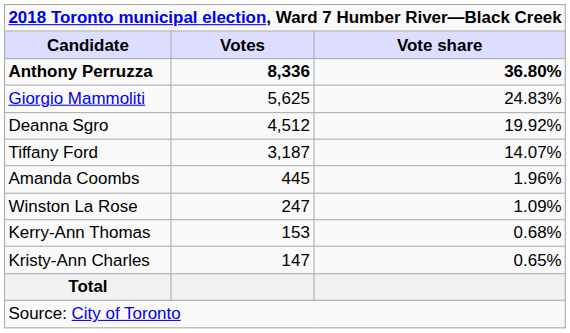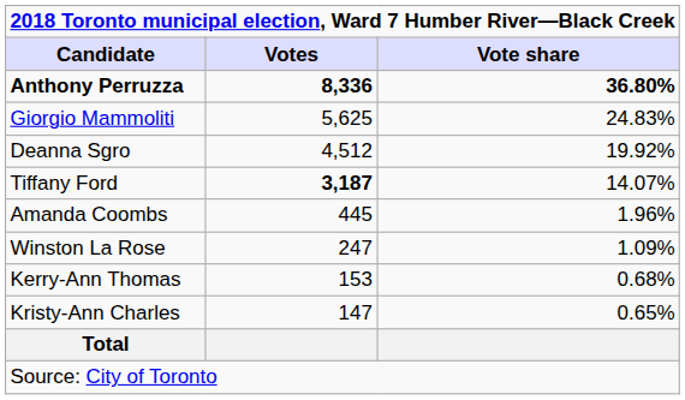Tiffany Ford | Votes: normal -> bold
